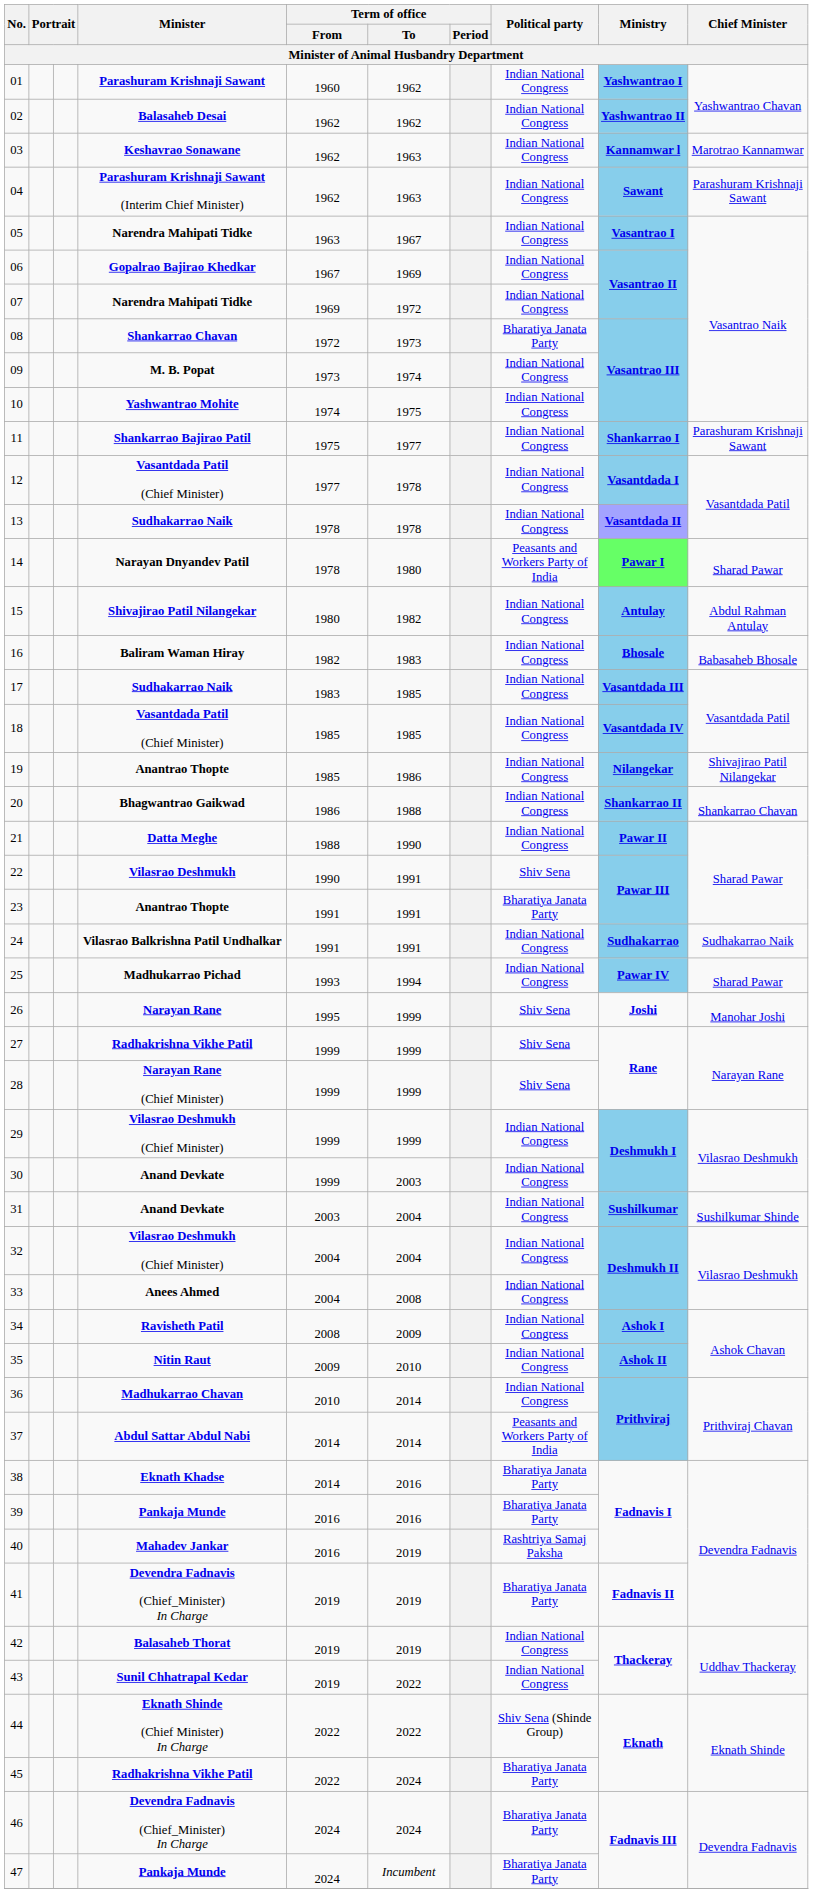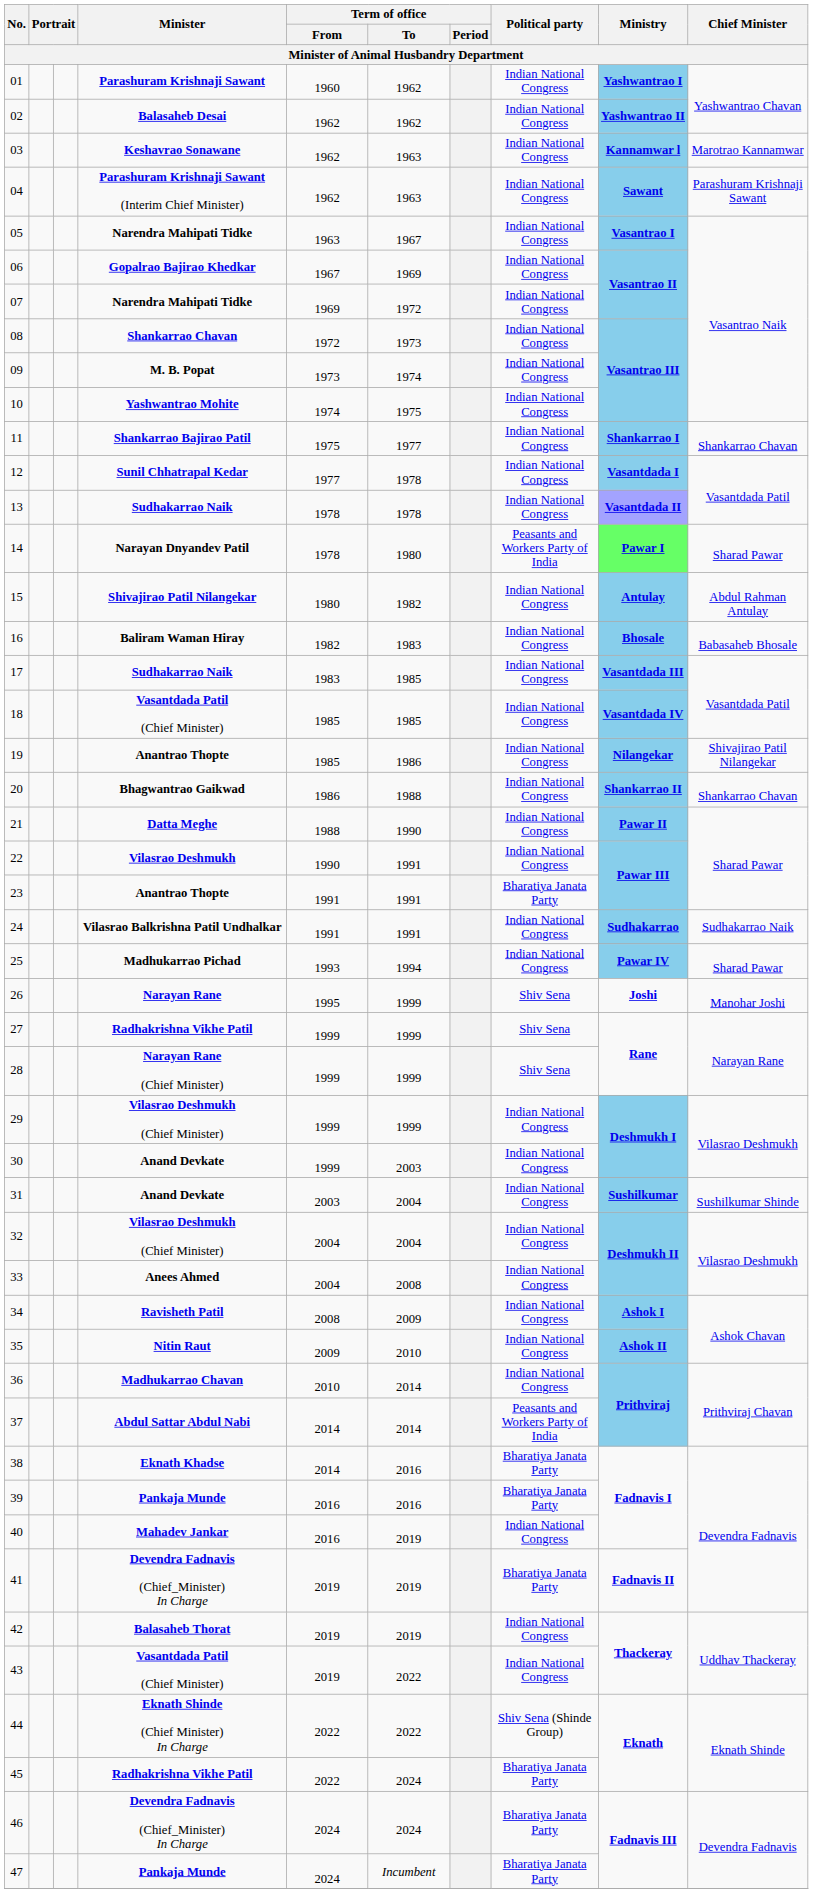08 | Political party: Bharatiya Janata Party -> Indian National Congress
11 | Chief Minister: Parashuram Krishnaji Sawant -> Shankarrao Chavan
12 | Minister: Vasantdada Patil (Chief Minister) -> Sunil Chhatrapal Kedar
22 | Political party: Shiv Sena -> Indian National Congress
40 | Political party: Rashtriya Samaj Paksha -> Indian National Congress
43 | Minister: Sunil Chhatrapal Kedar -> Vasantdada Patil (Chief Minister)
